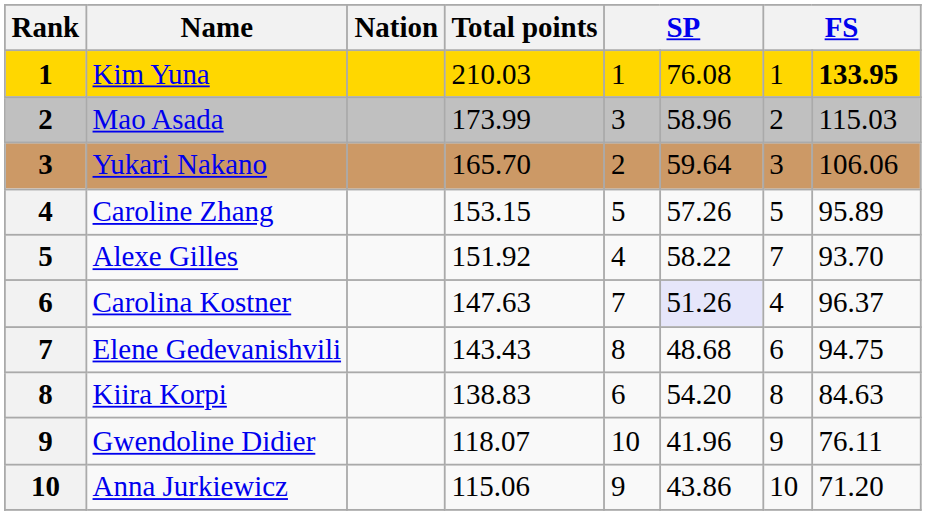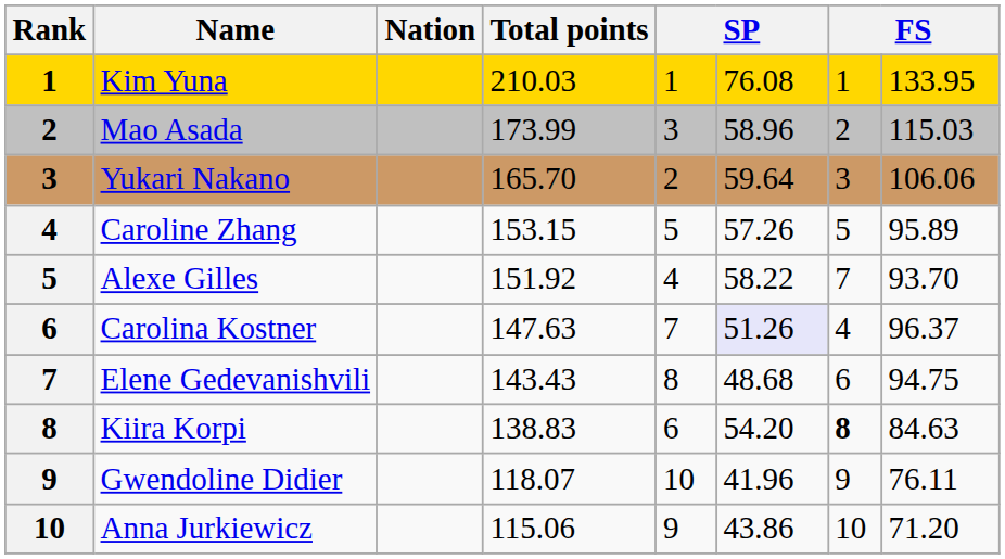Kim Yuna | column 8: bold -> normal
Kiira Korpi | column 7: normal -> bold
